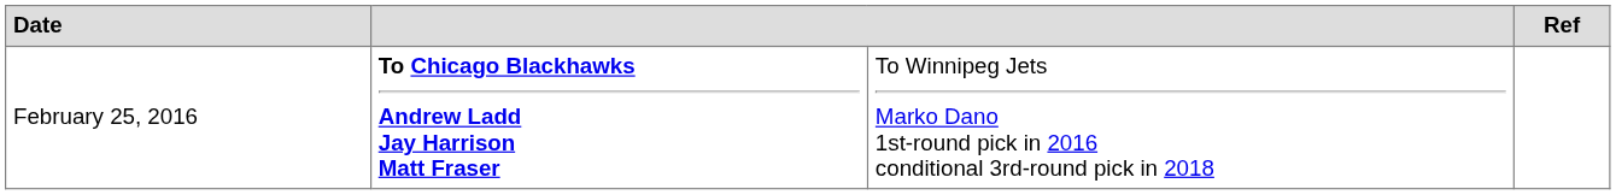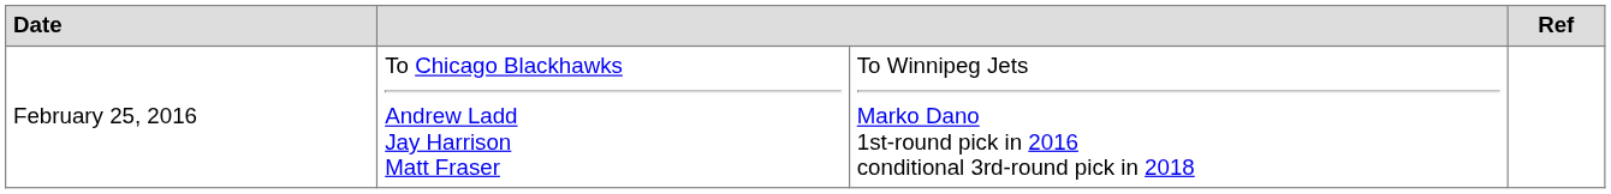February 25, 2016 | column 2: bold -> normal
